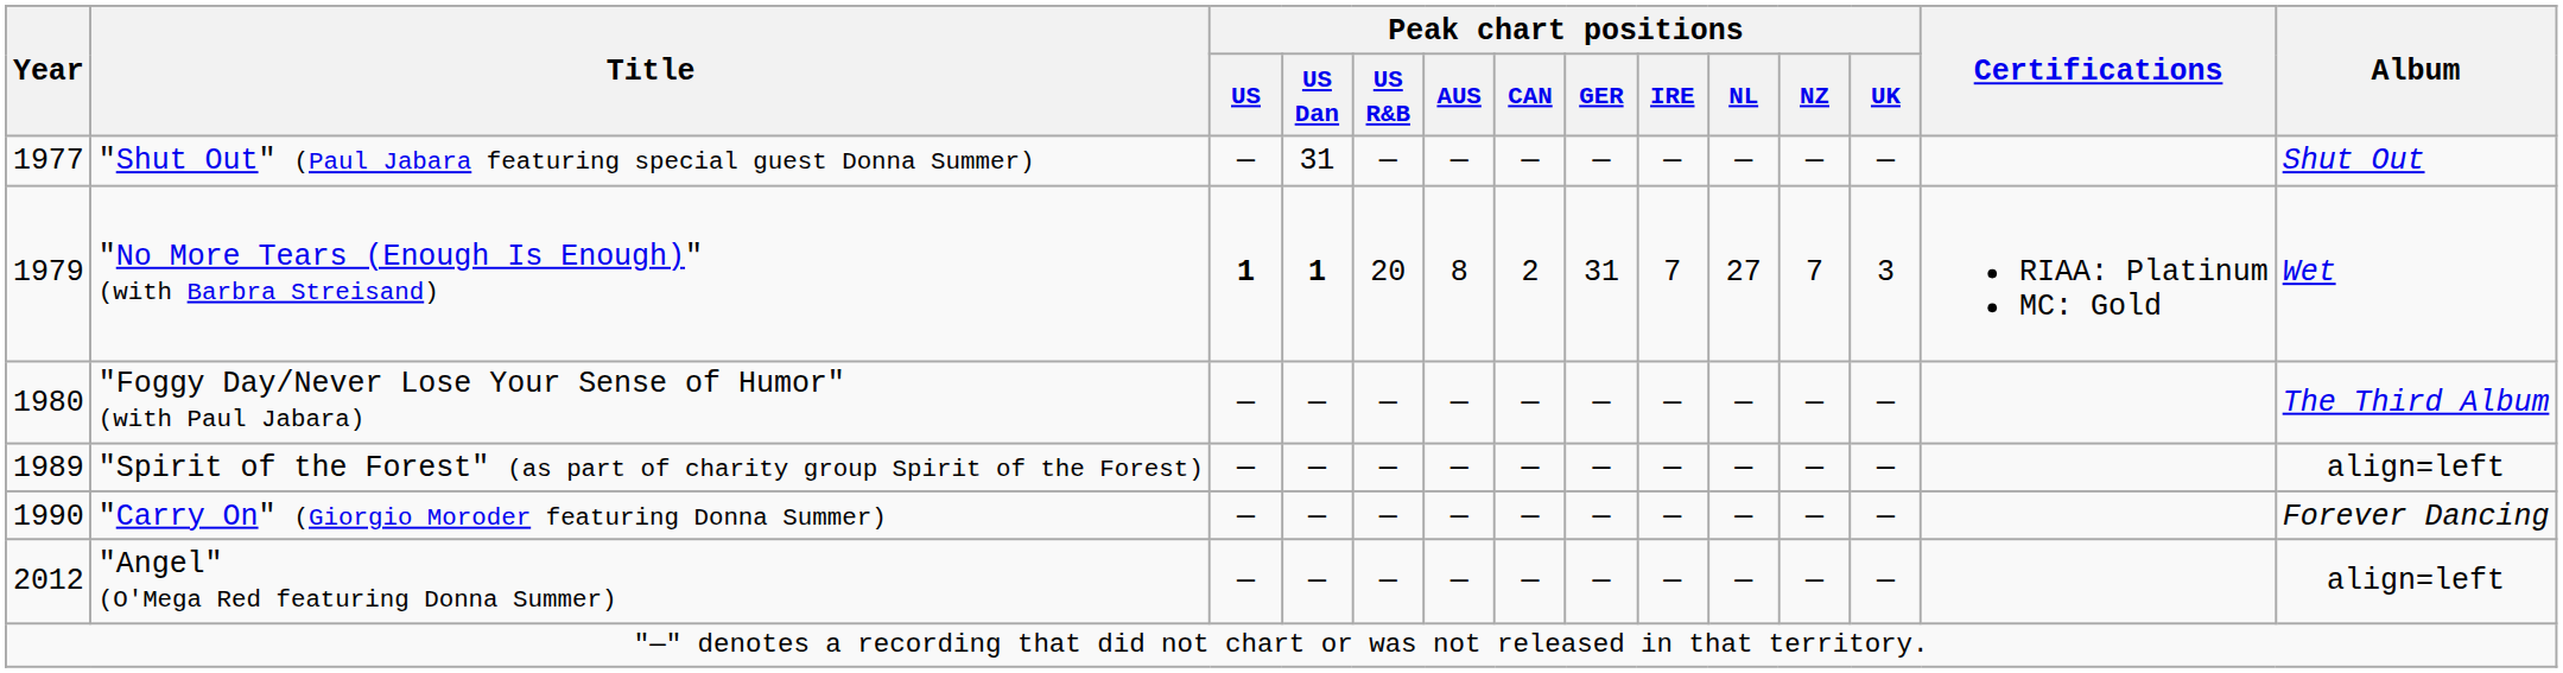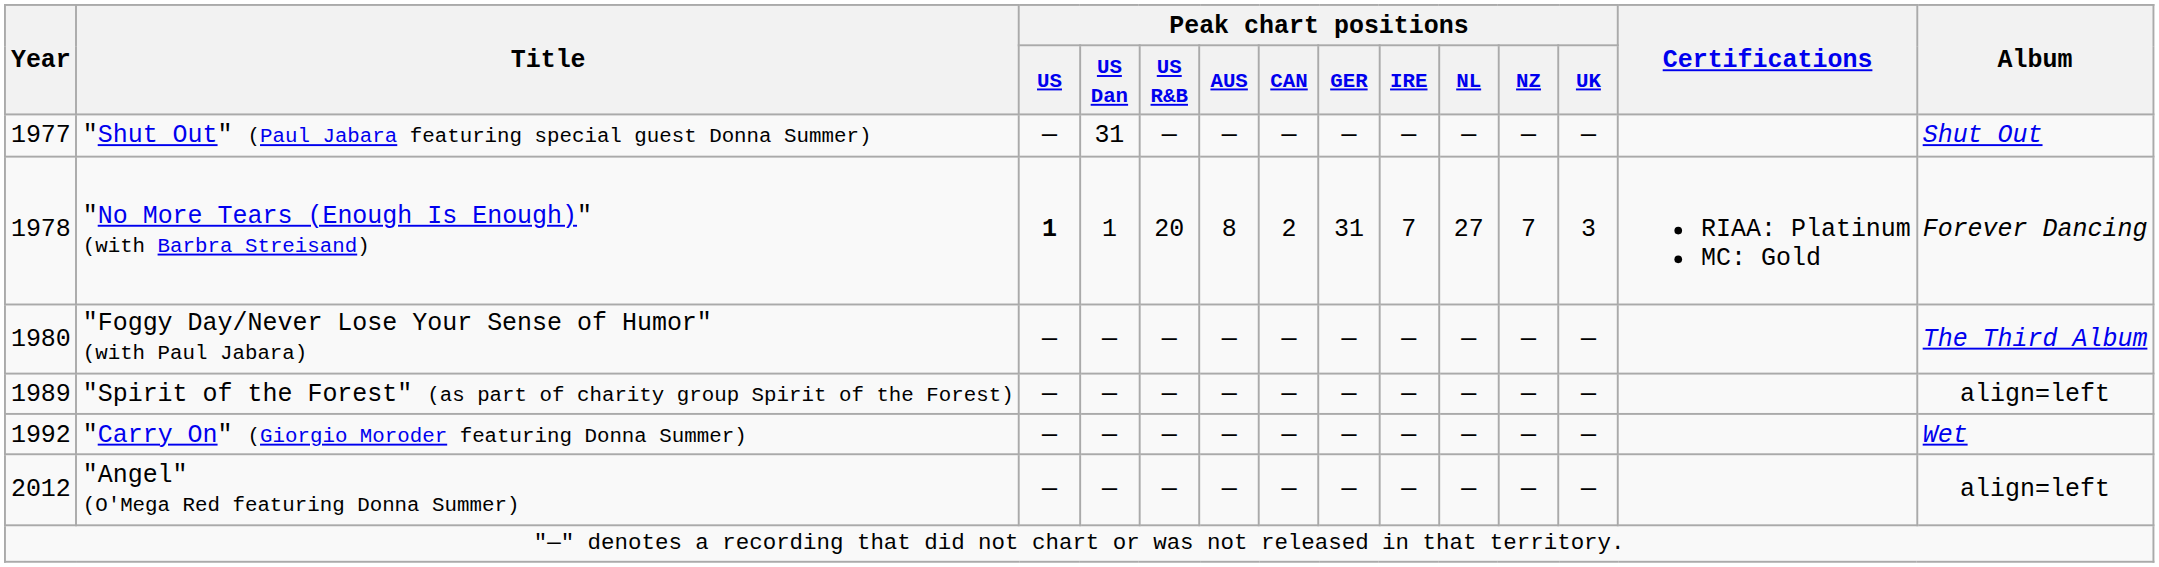"No More Tears (Enough Is Enough)" (with Barbra Streisand) | Year: 1979 -> 1978
"No More Tears (Enough Is Enough)" (with Barbra Streisand) | Peak chart positions / US Dan: bold -> normal
"No More Tears (Enough Is Enough)" (with Barbra Streisand) | Album: Wet -> Forever Dancing
"Carry On" (Giorgio Moroder featuring Donna Summer) | Year: 1990 -> 1992
"Carry On" (Giorgio Moroder featuring Donna Summer) | Album: Forever Dancing -> Wet
